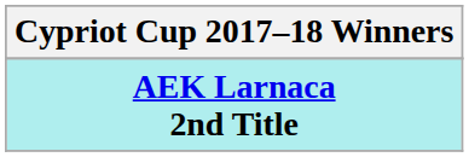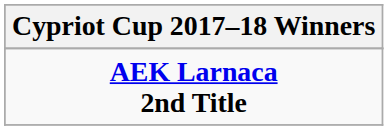row 2 | column 1: paleturquoise background -> no background
